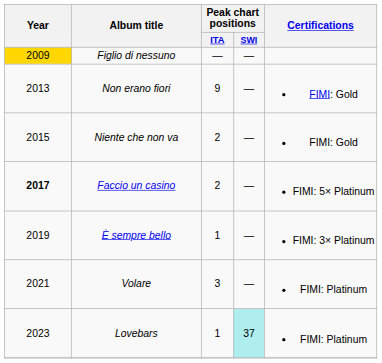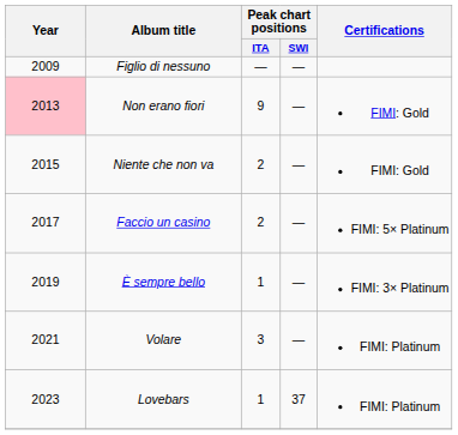Figlio di nessuno | Year: gold background -> no background
Non erano fiori | Year: no background -> pink background
Faccio un casino | Year: bold -> normal
Lovebars | Peak chart positions / SWI: paleturquoise background -> no background
